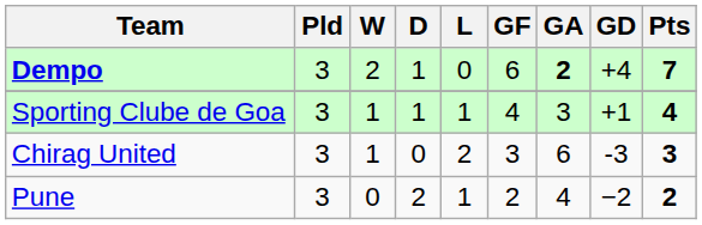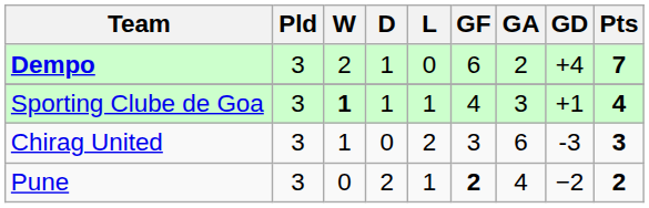Dempo | GA: bold -> normal
Sporting Clube de Goa | W: normal -> bold
Pune | GF: normal -> bold
